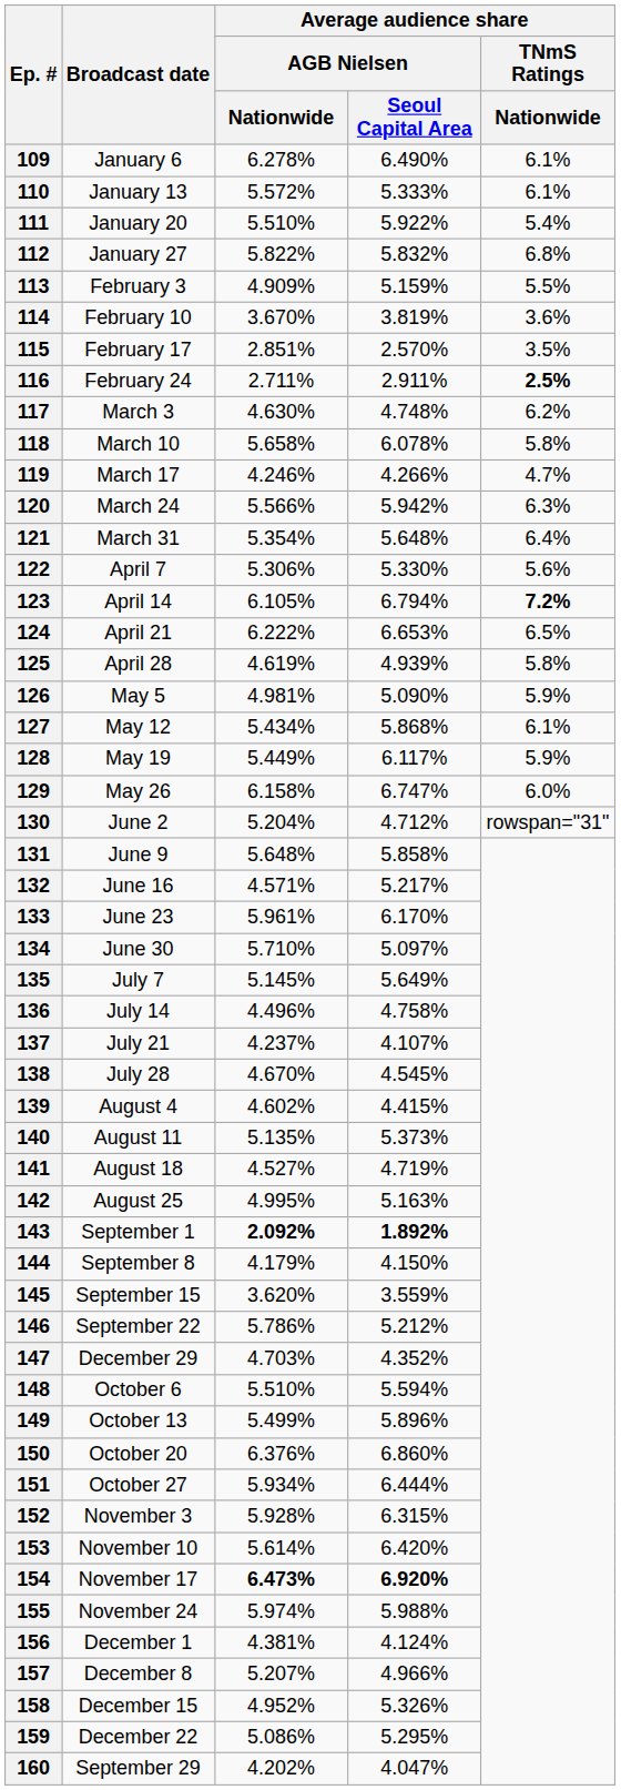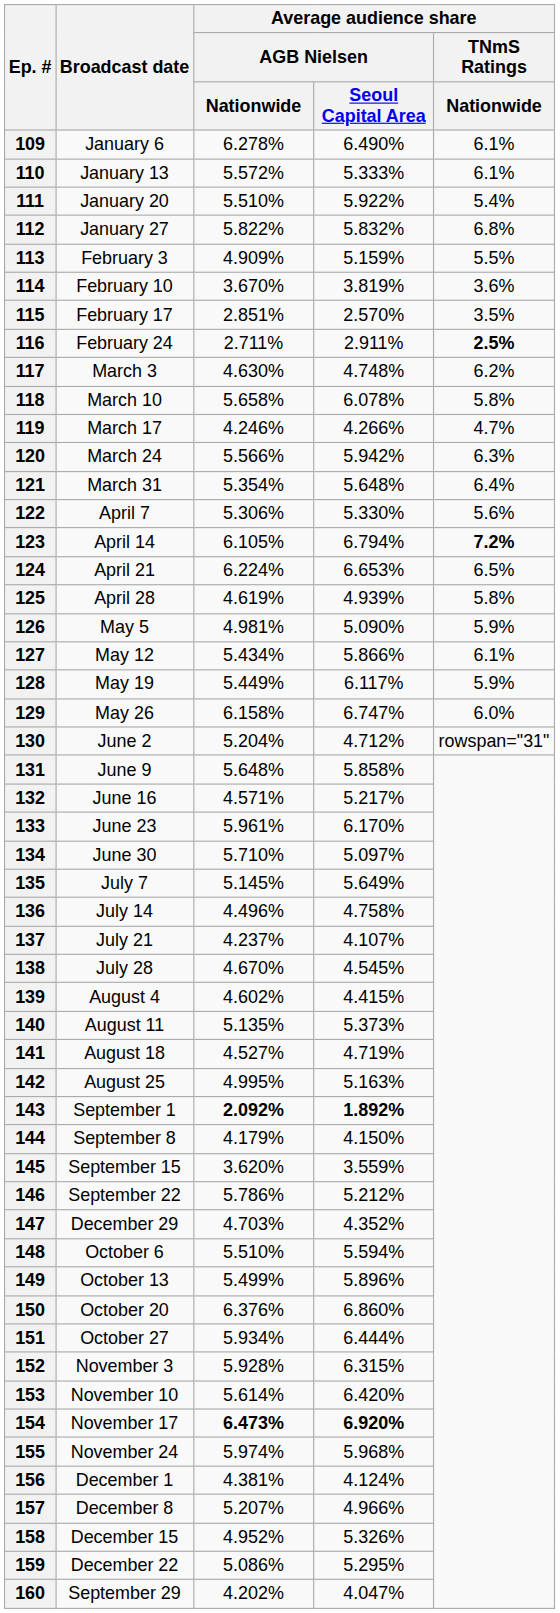124 | Average audience share / AGB Nielsen / Nationwide: 6.222% -> 6.224%
127 | Average audience share / AGB Nielsen / Seoul Capital Area: 5.868% -> 5.866%
155 | Average audience share / AGB Nielsen / Seoul Capital Area: 5.988% -> 5.968%
